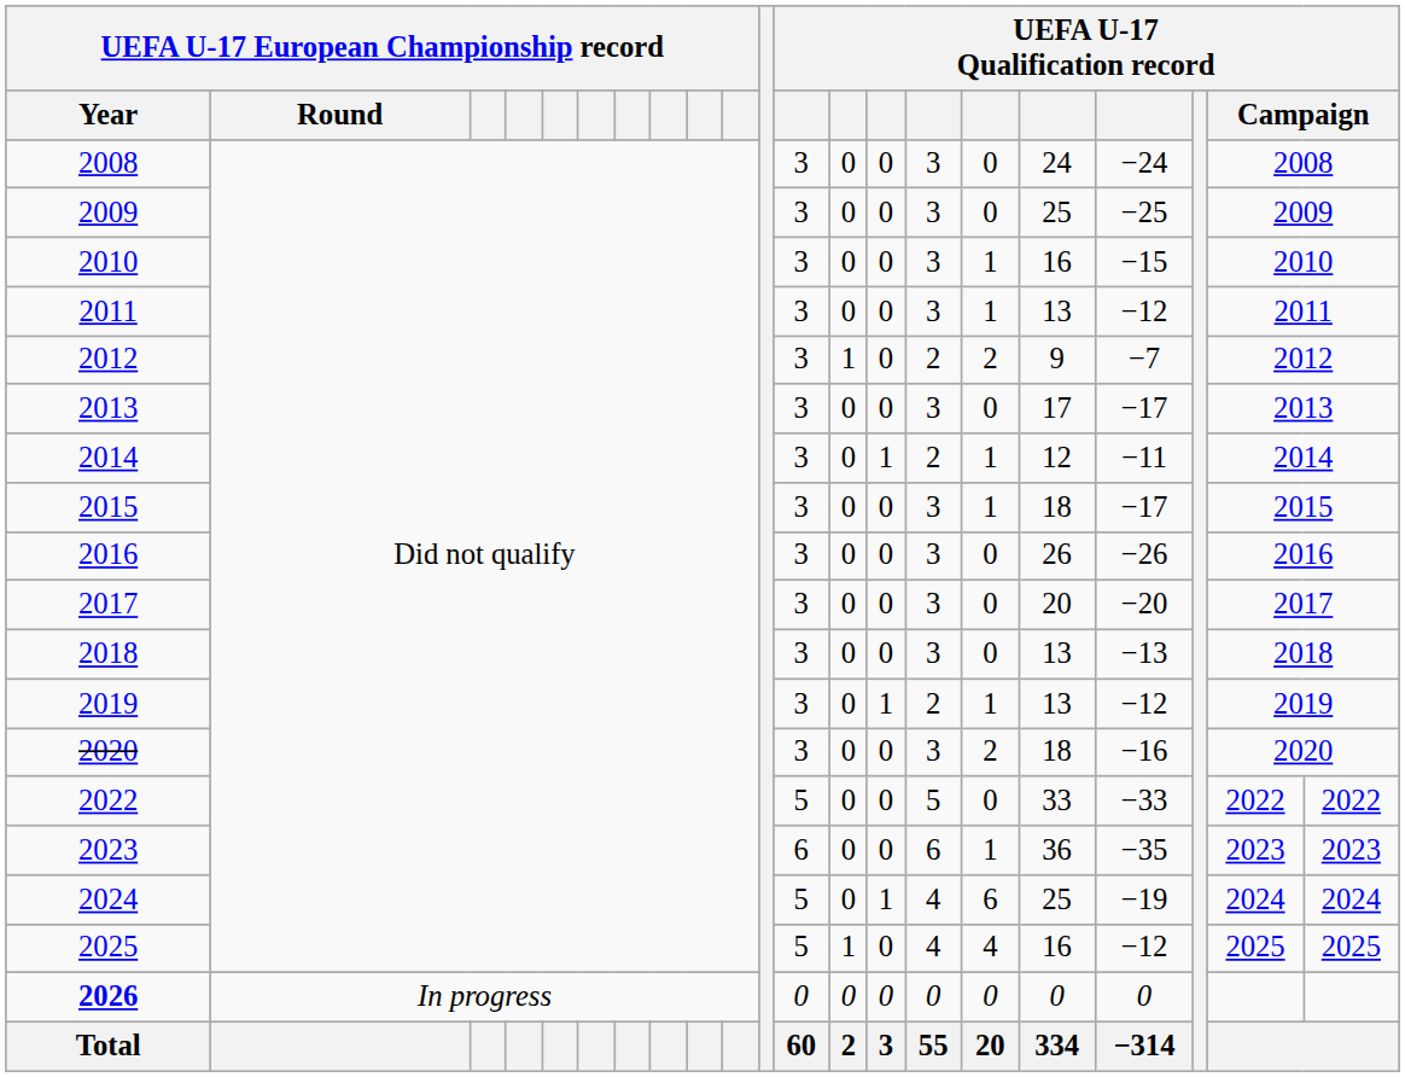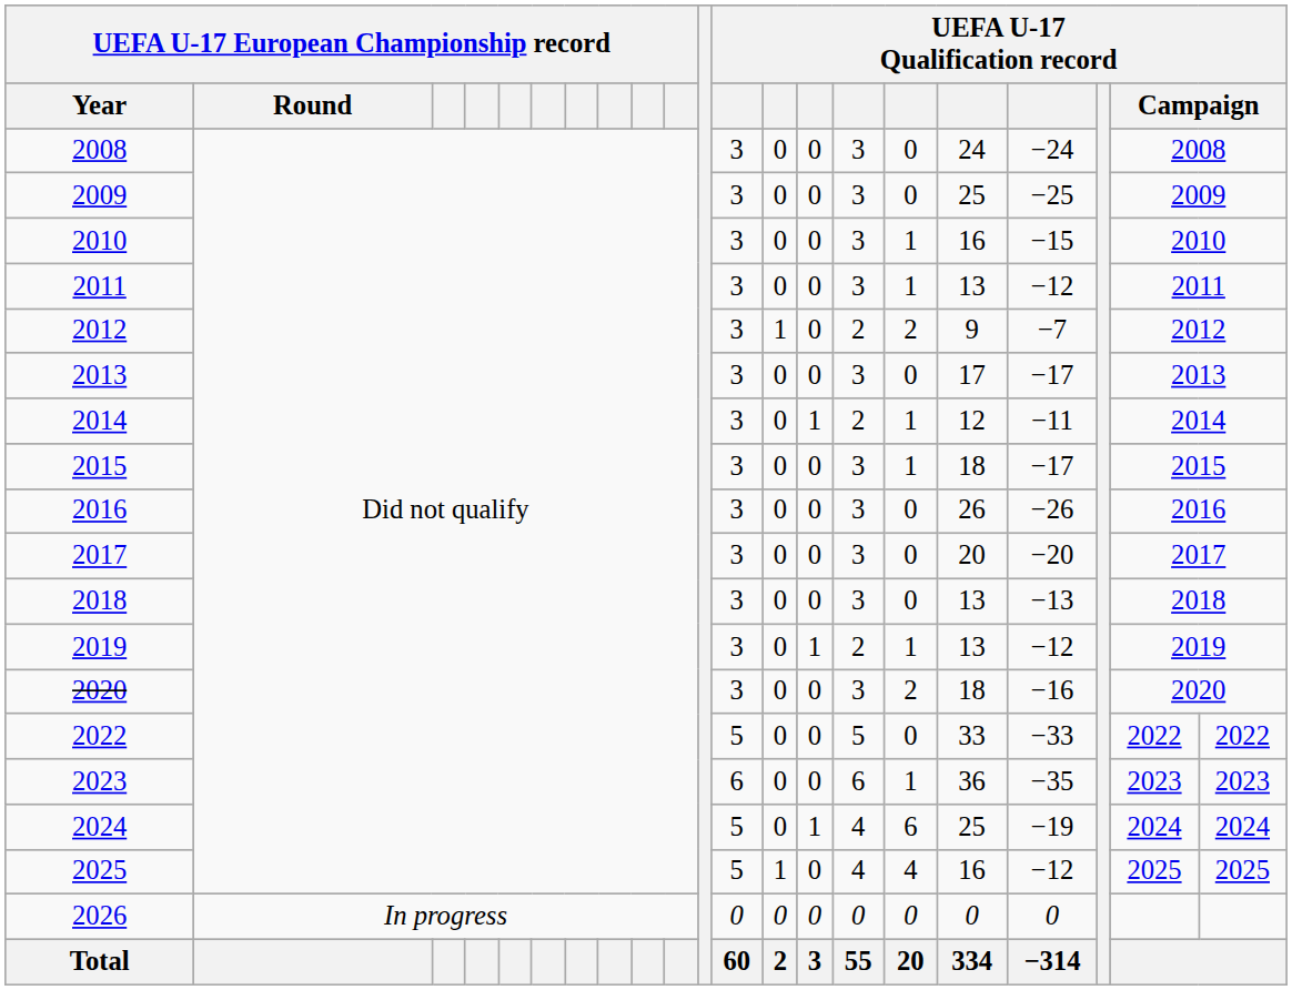2026 | UEFA U-17 European Championship record / Year: bold -> normal
